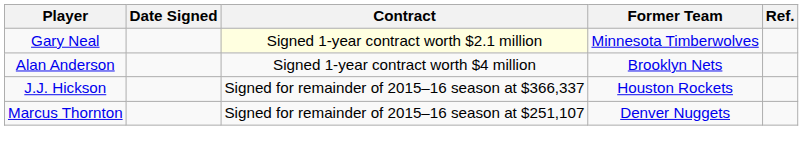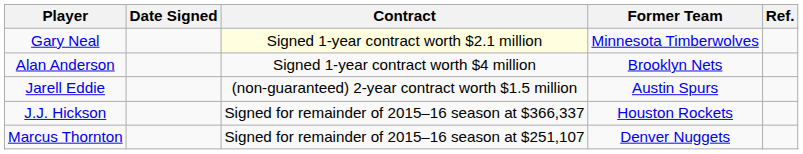+ row: Jarell Eddie | (non-guaranteed) 2-year contract worth $1.5 million | Austin Spurs
